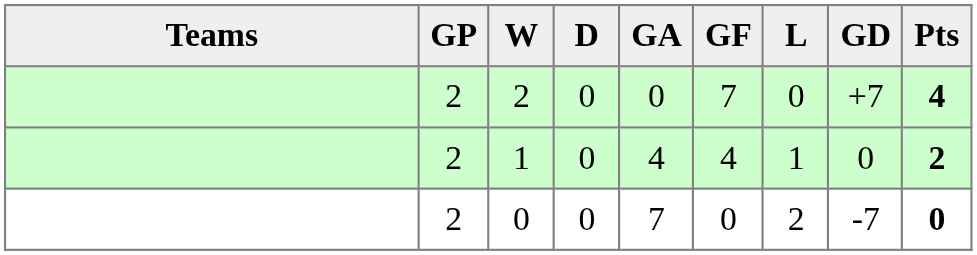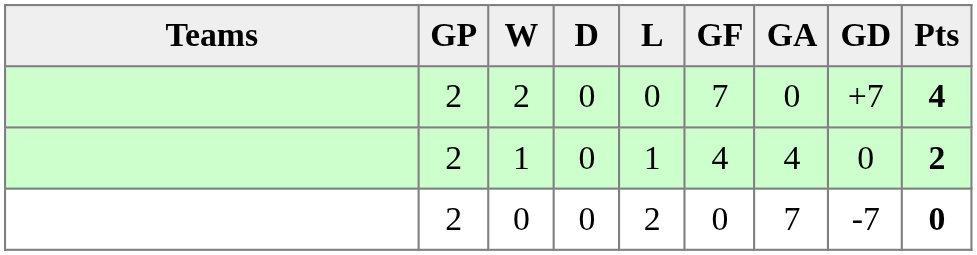columns swapped: L <-> GA
